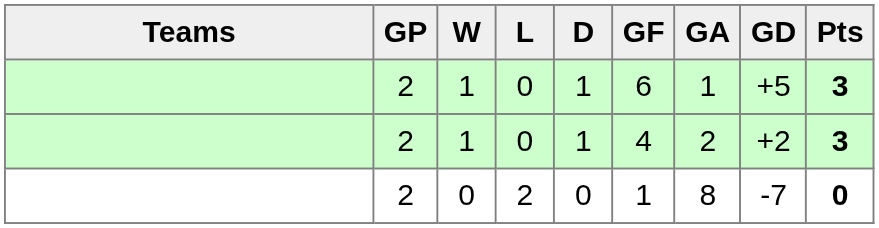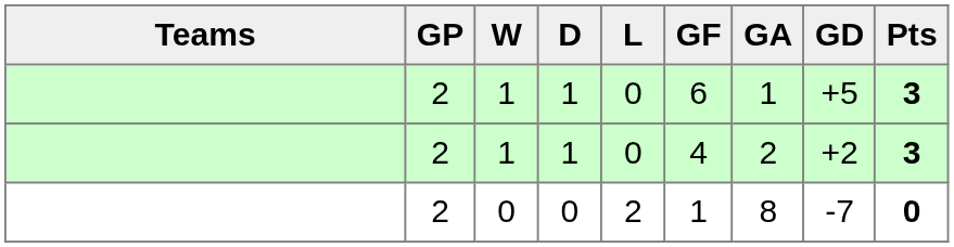columns swapped: D <-> L
